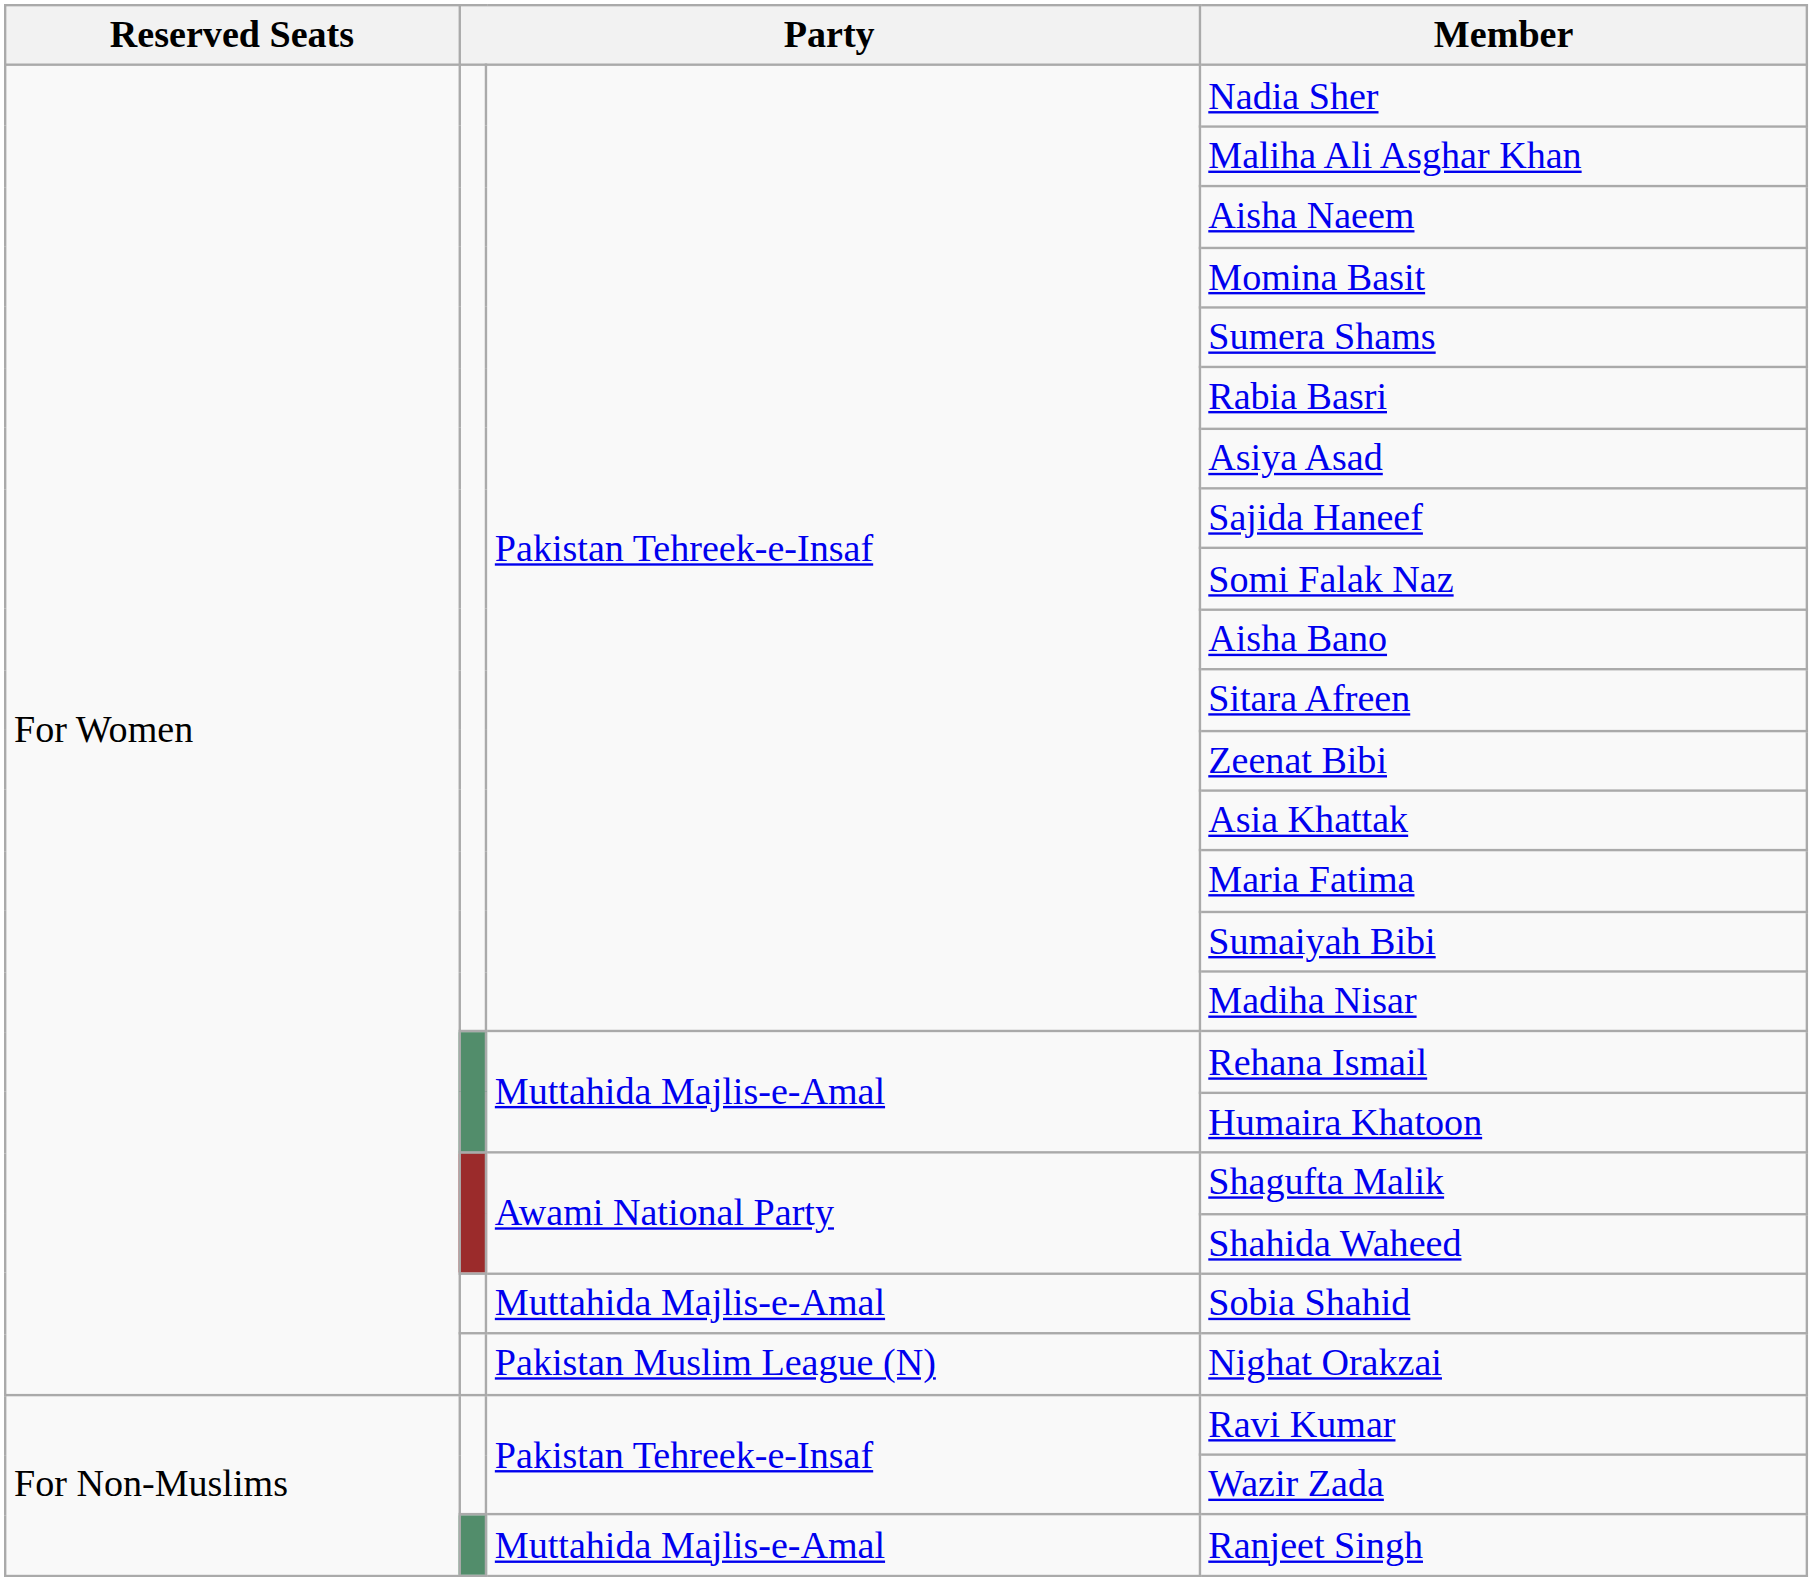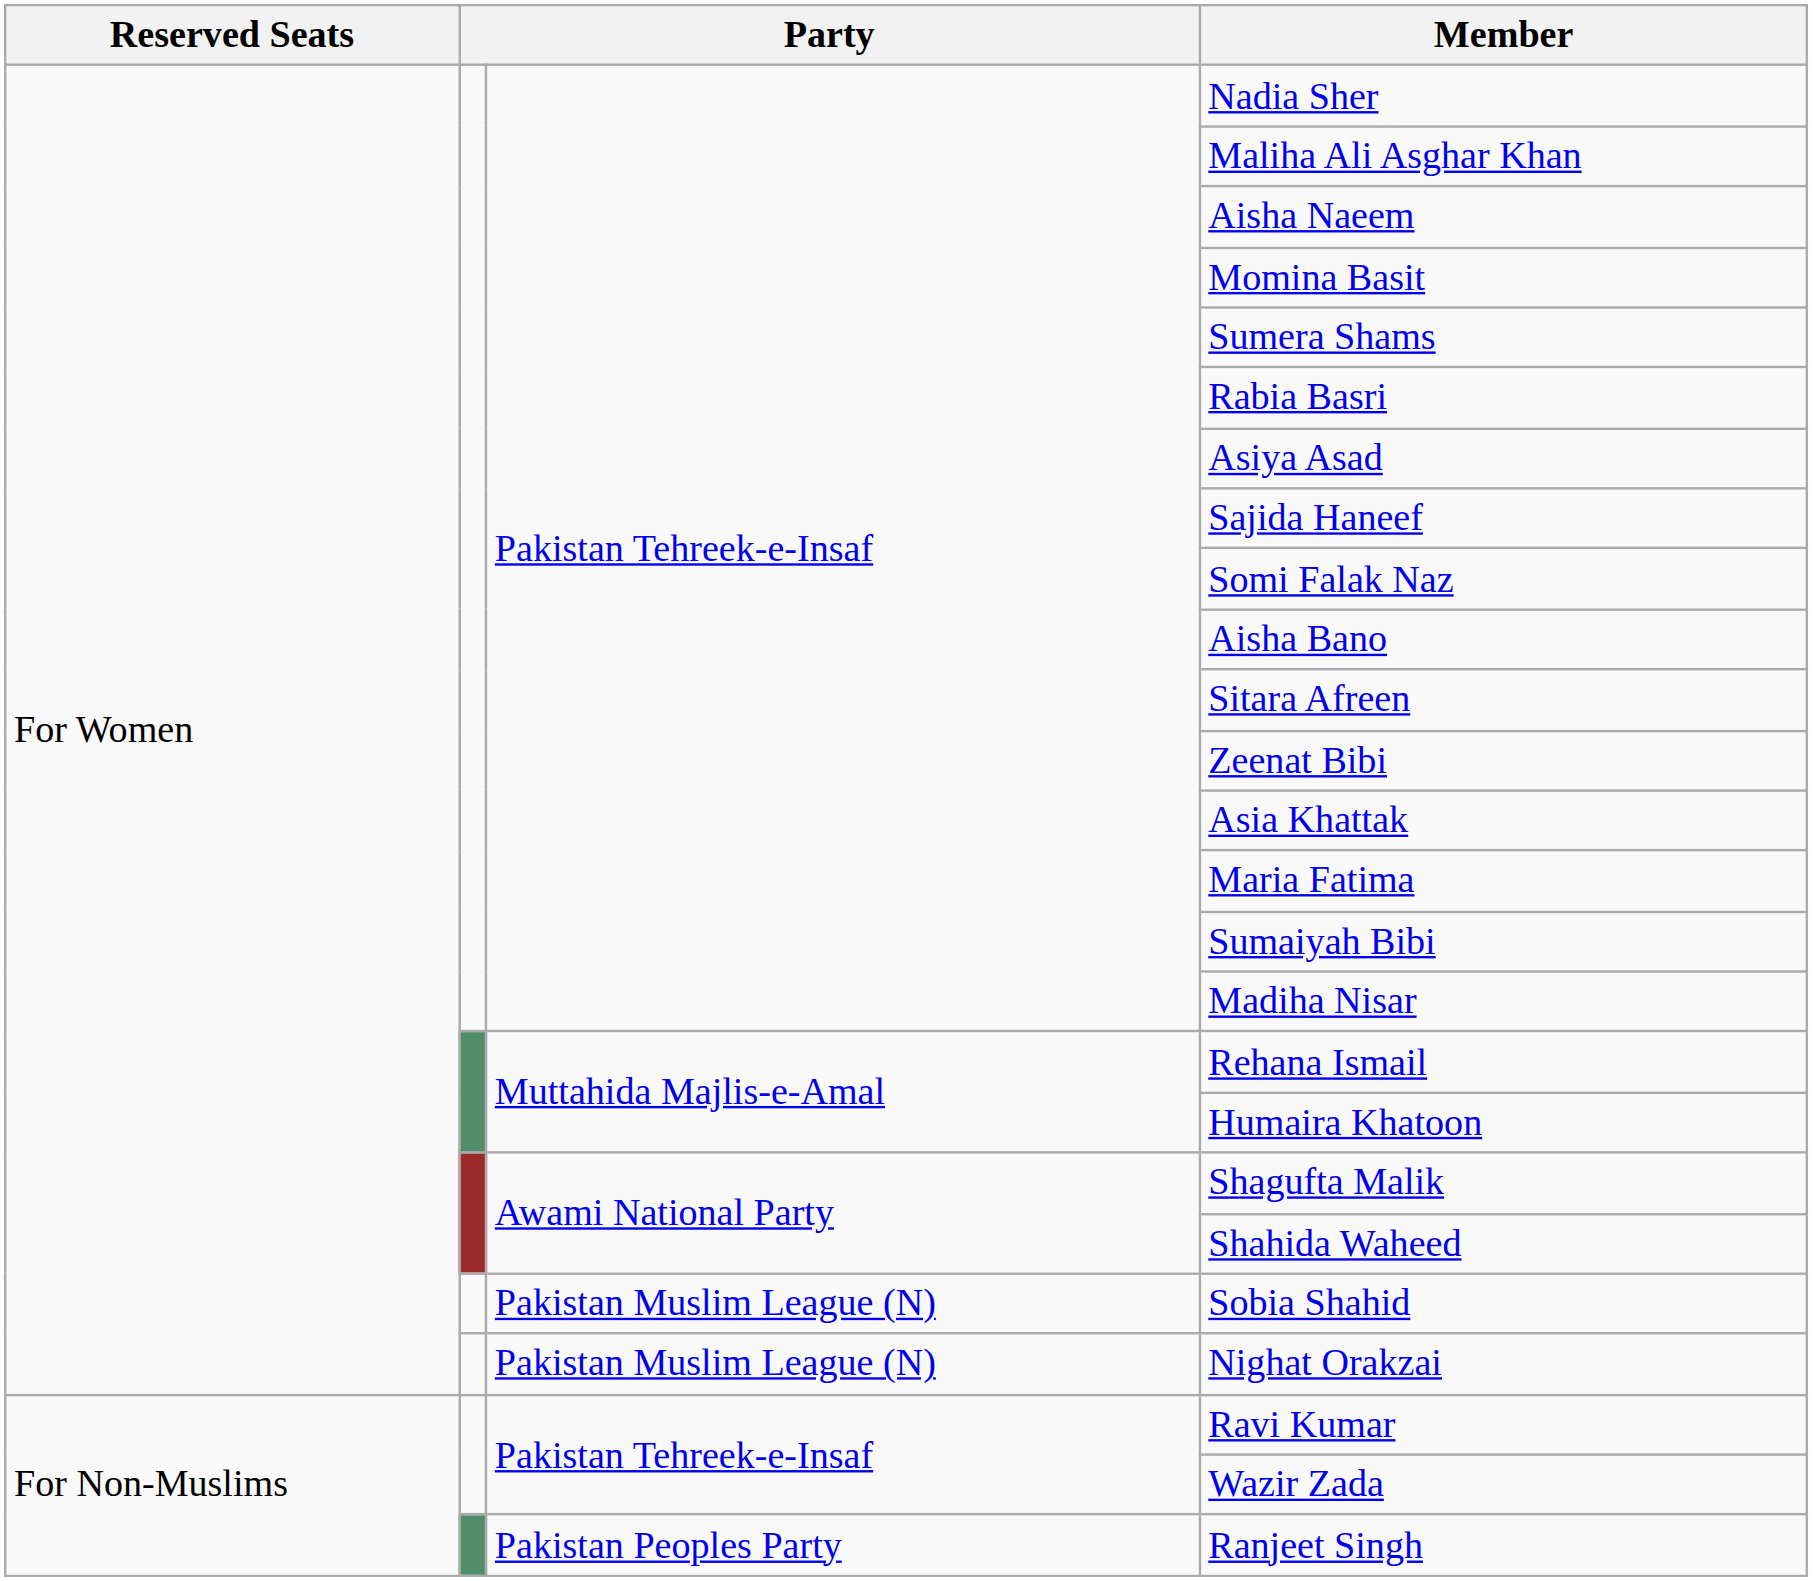Sobia Shahid | column 3: Muttahida Majlis-e-Amal -> Pakistan Muslim League (N)
Ranjeet Singh | column 3: Muttahida Majlis-e-Amal -> Pakistan Peoples Party
